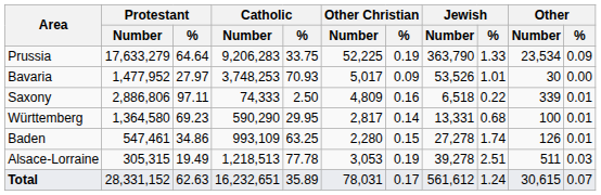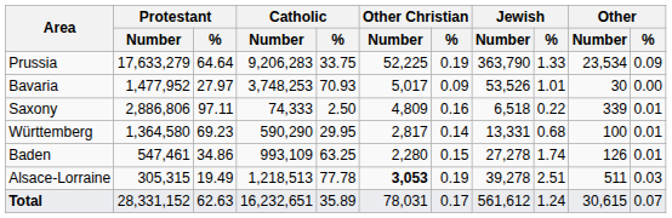Alsace-Lorraine | Other Christian / Number: normal -> bold
